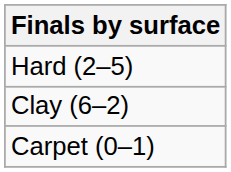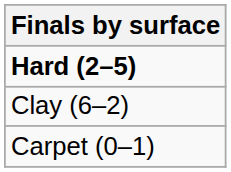row 2 | column 1: normal -> bold
